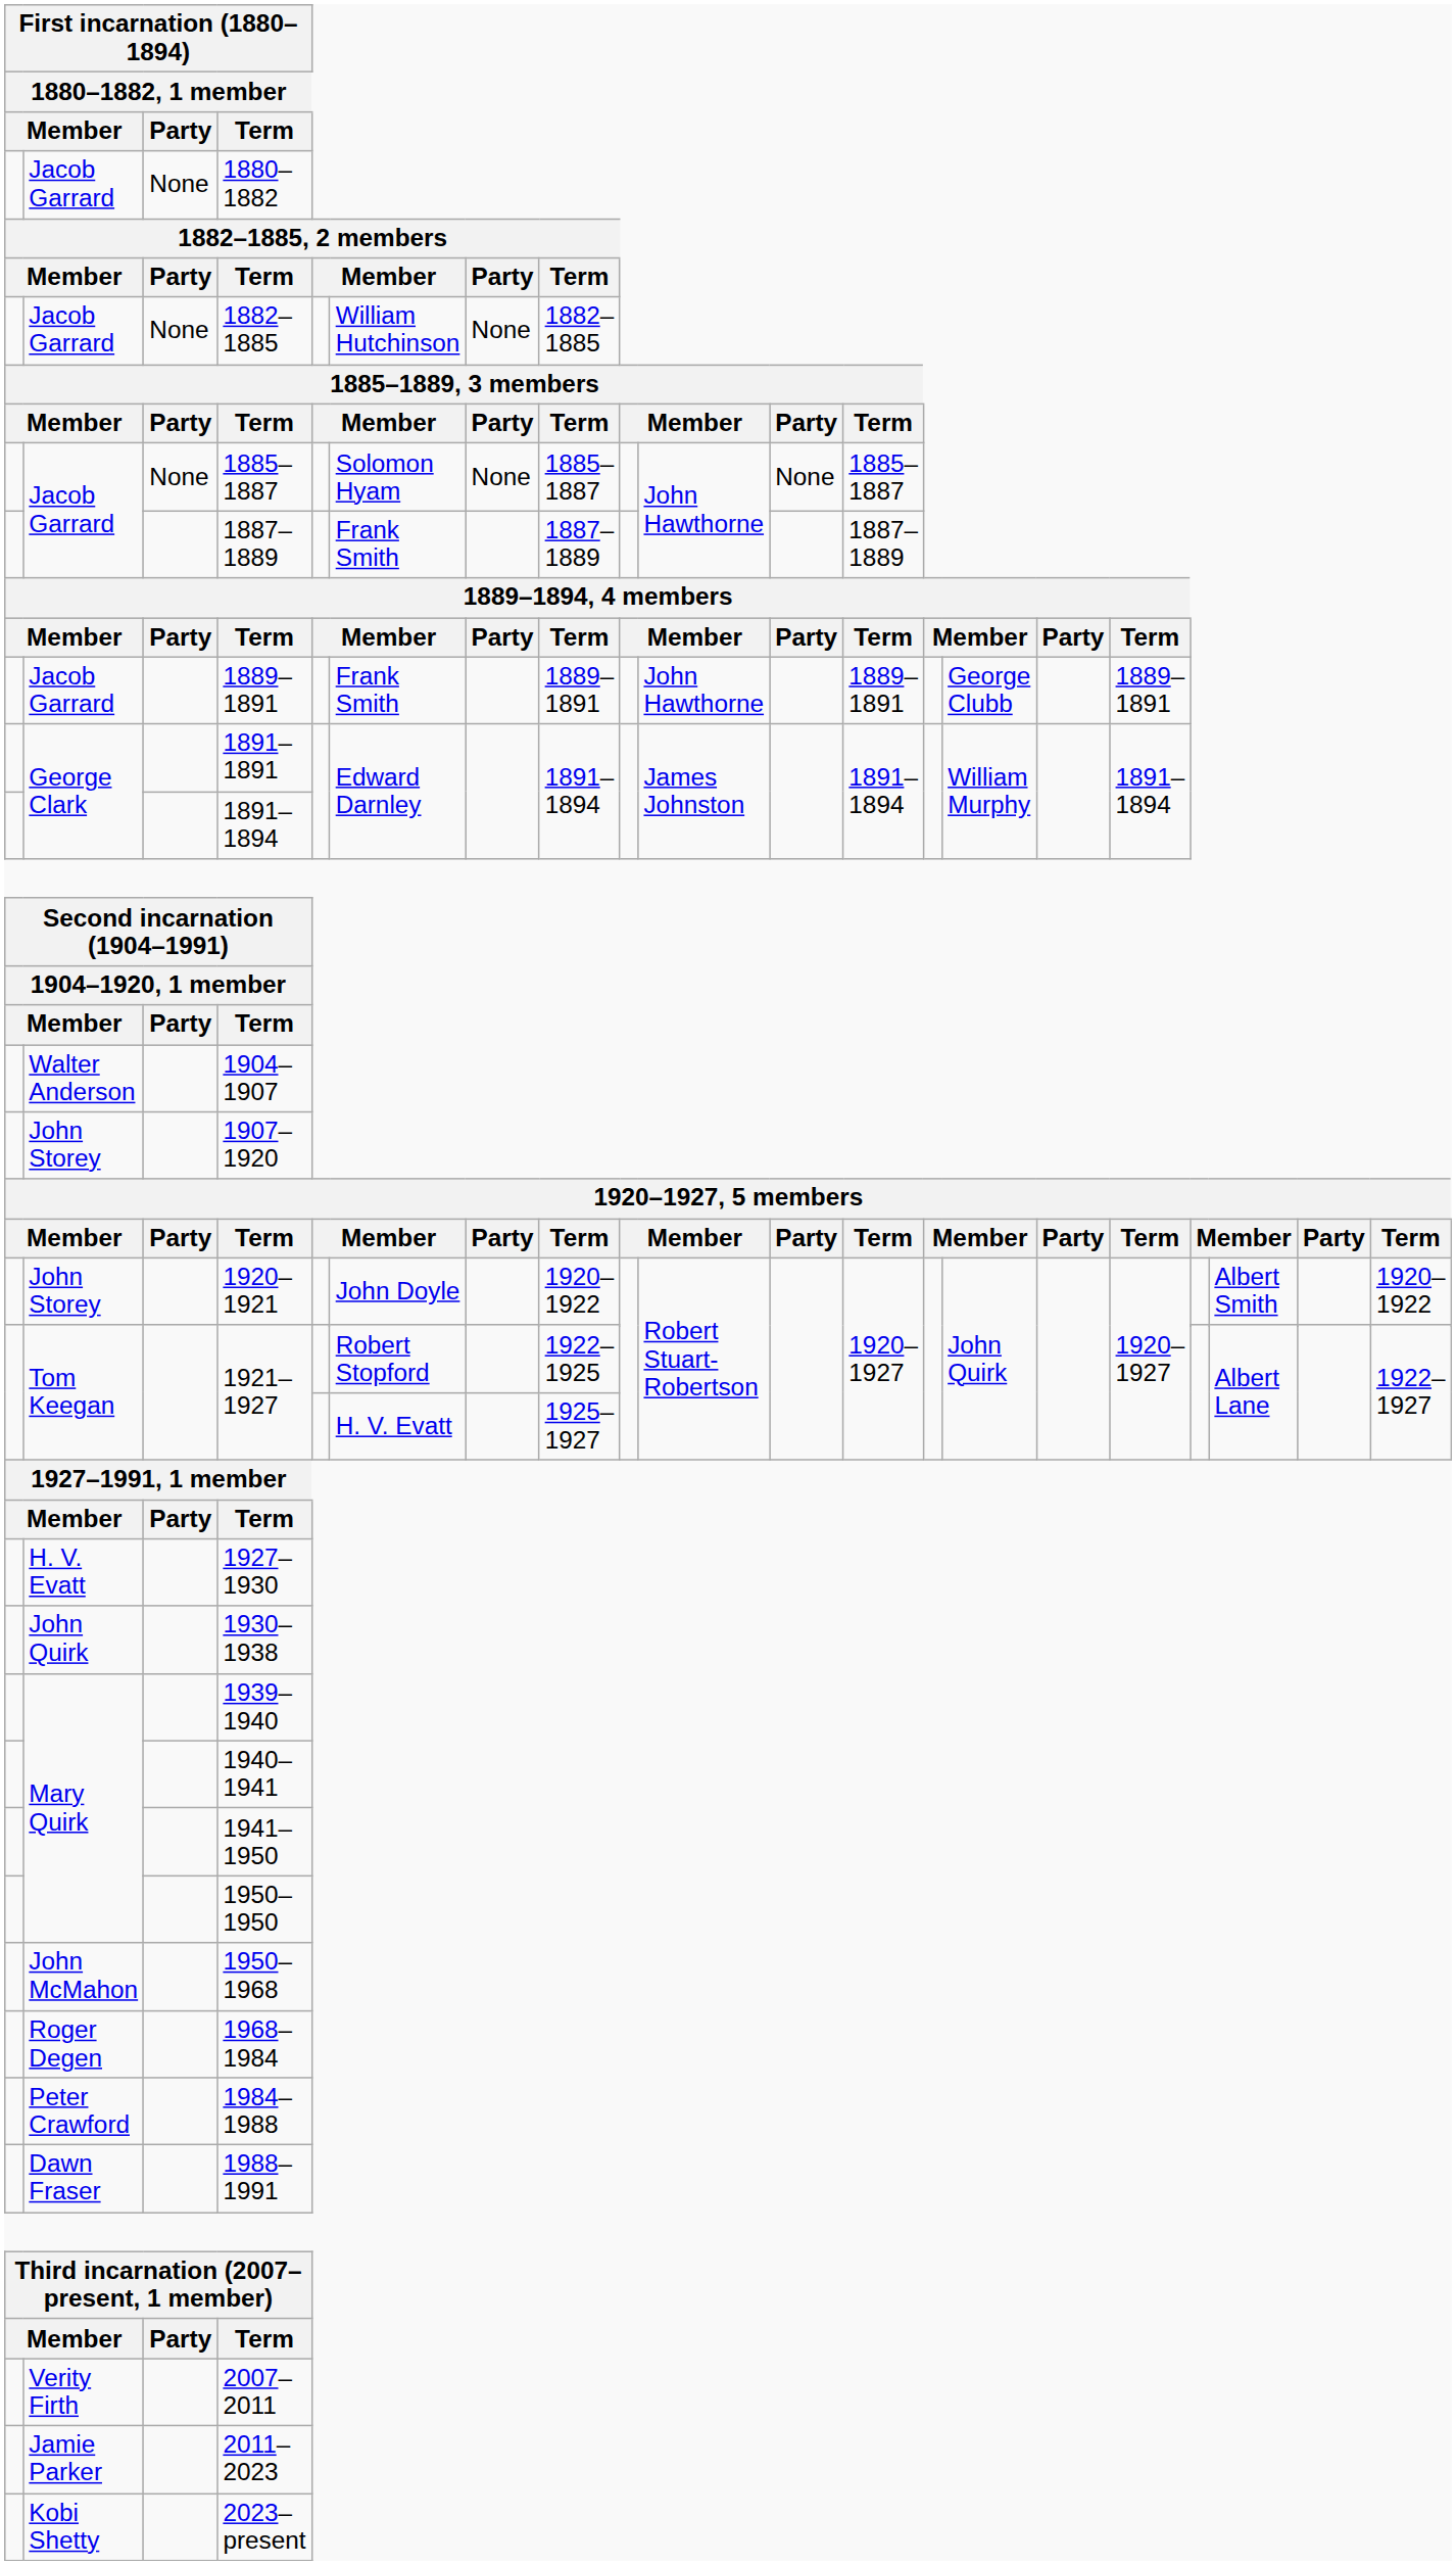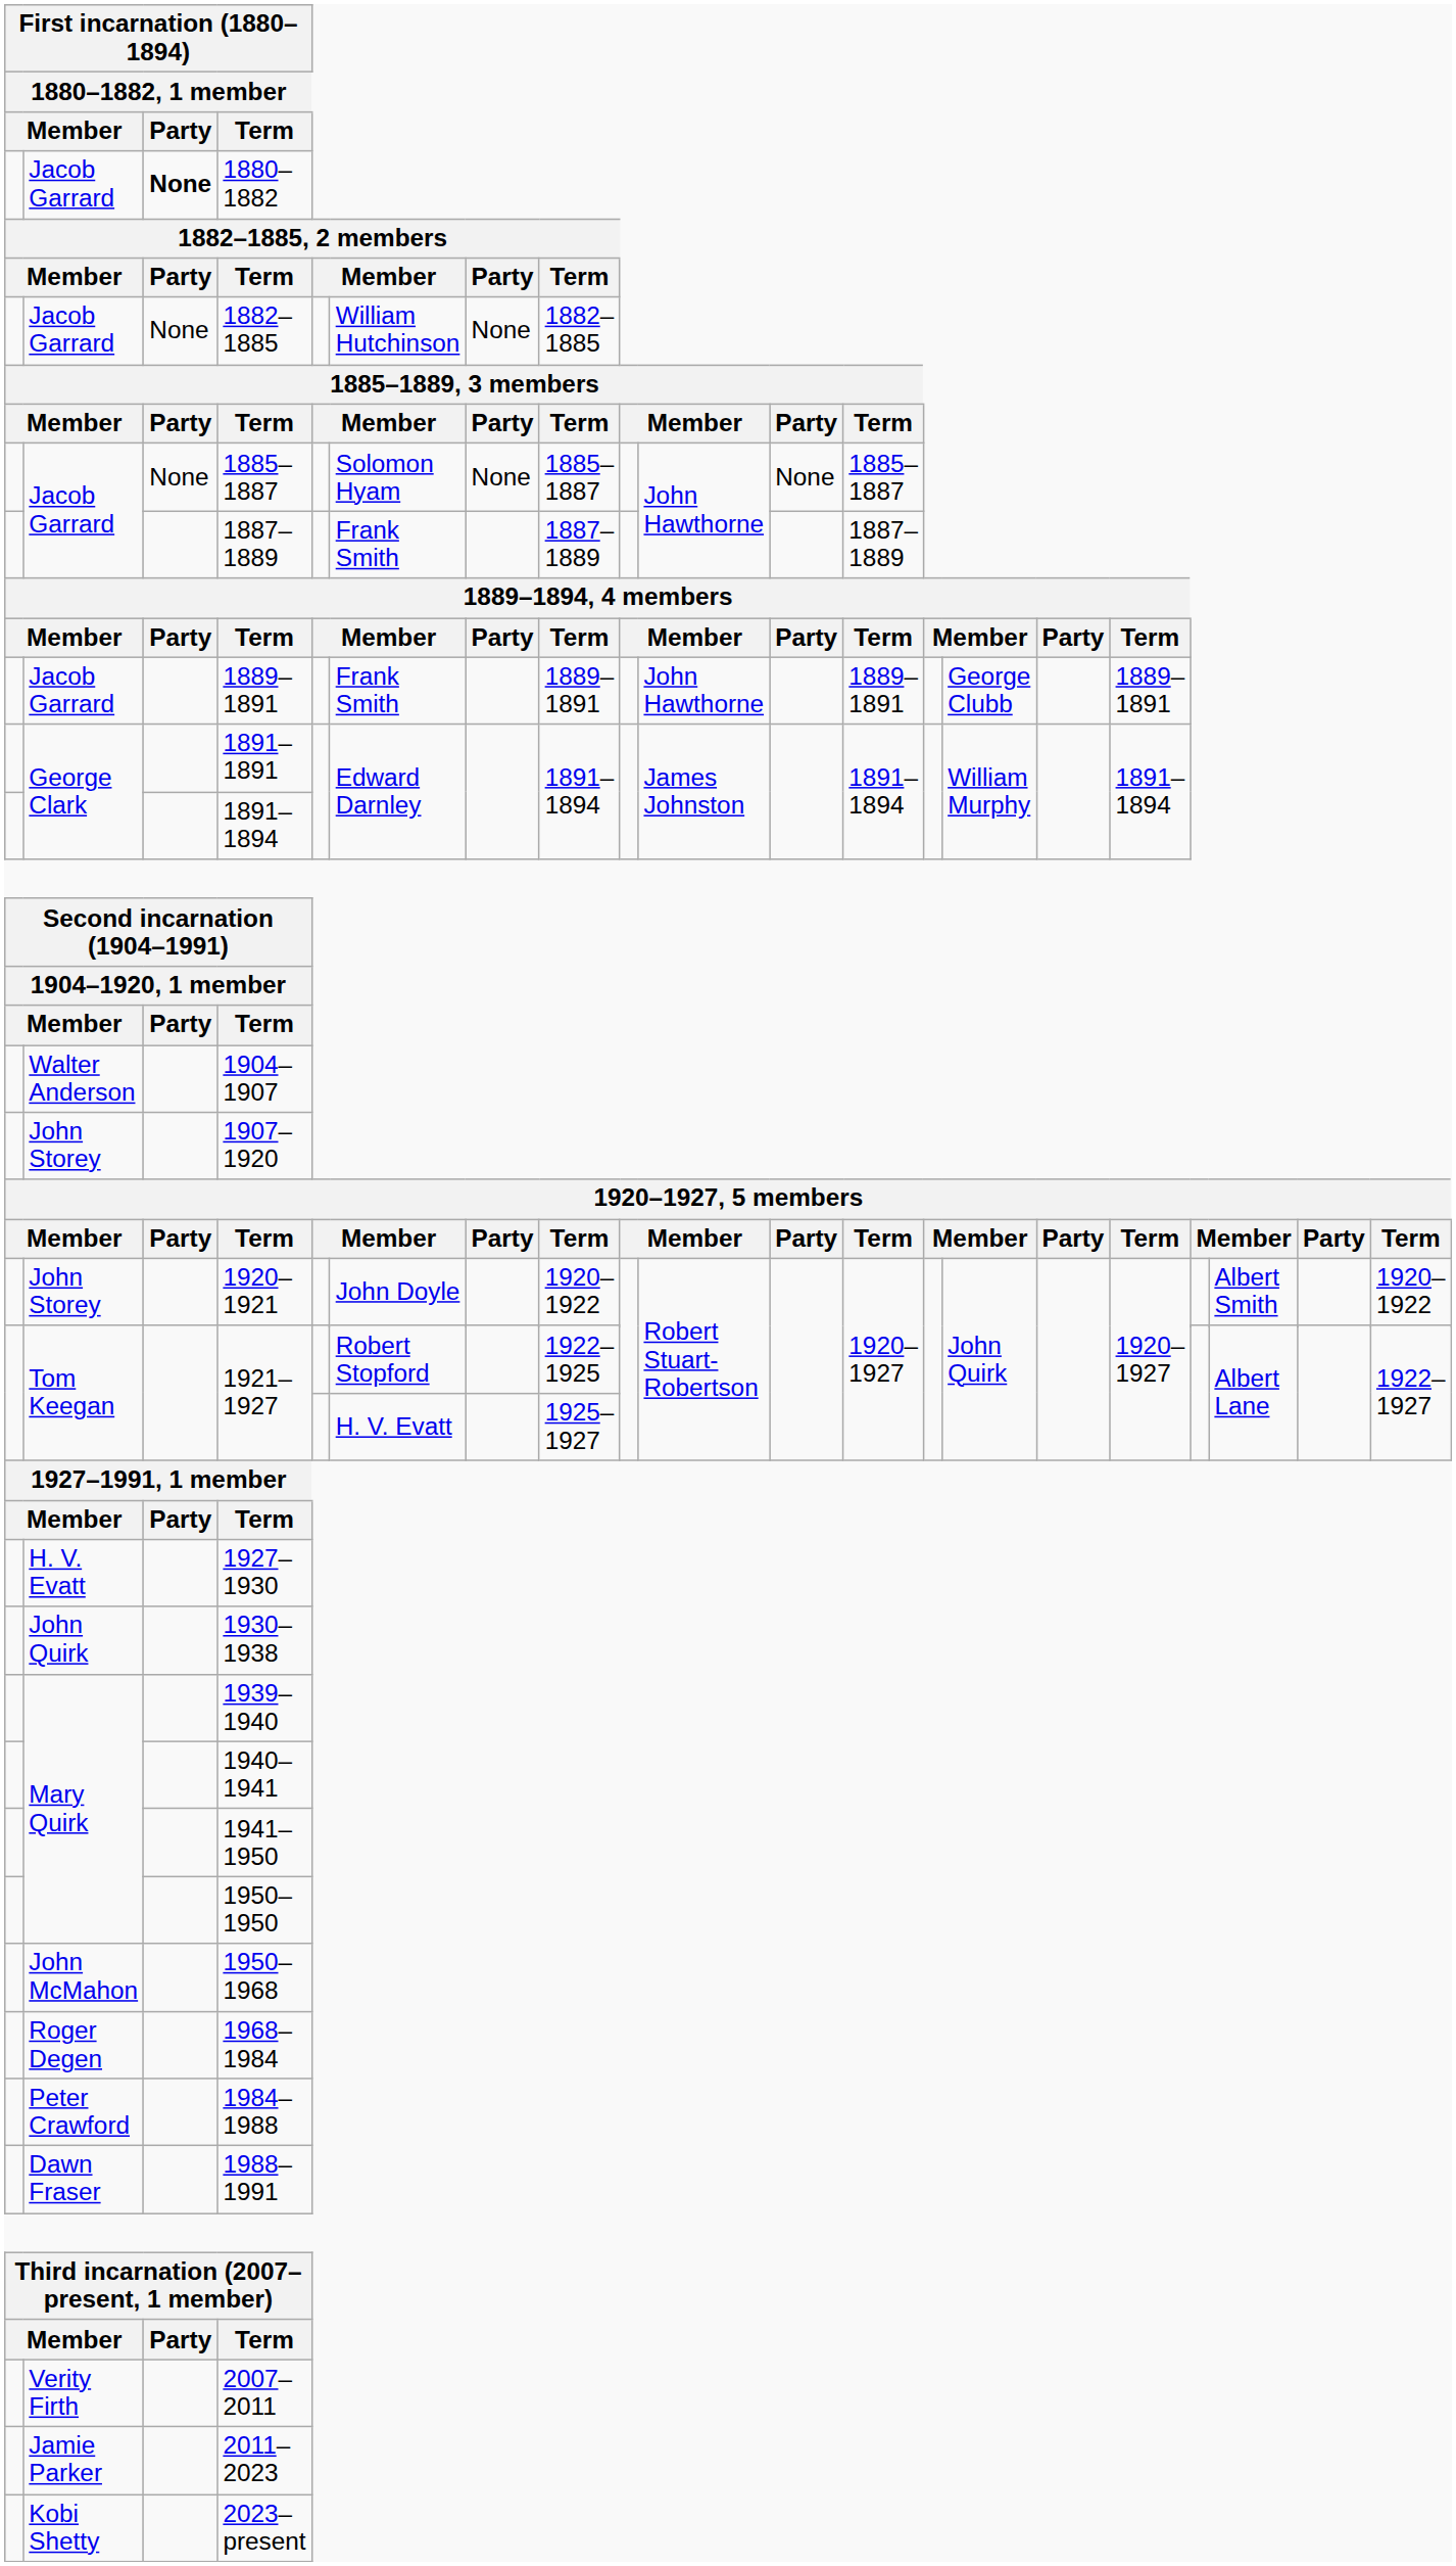1880–1882 | First incarnation (1880–1894) / 1880–1882, 1 member / Party: normal -> bold
